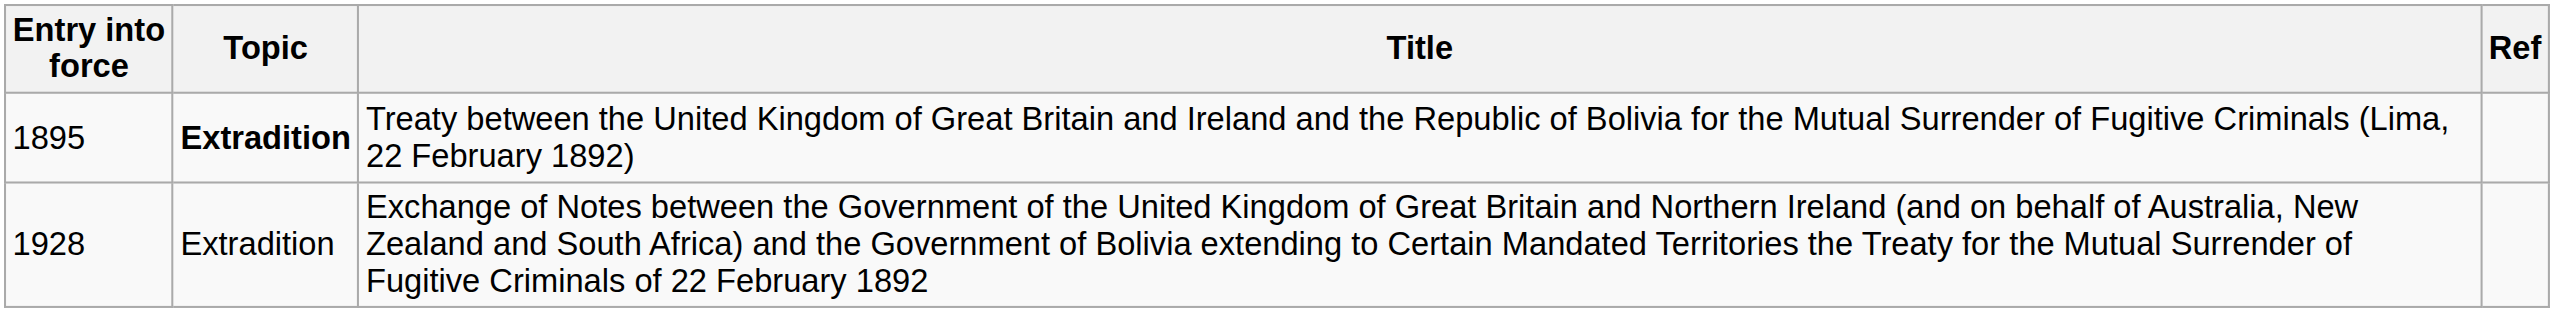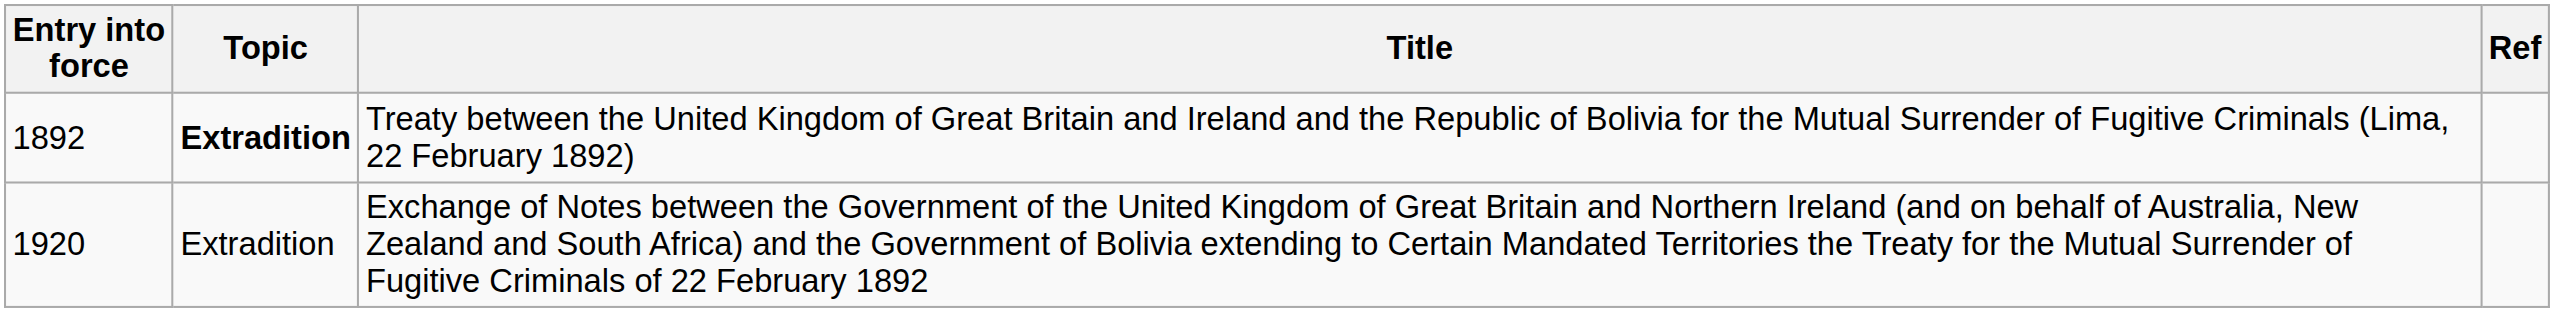row 2 | Entry into force: 1895 -> 1892
row 3 | Entry into force: 1928 -> 1920
